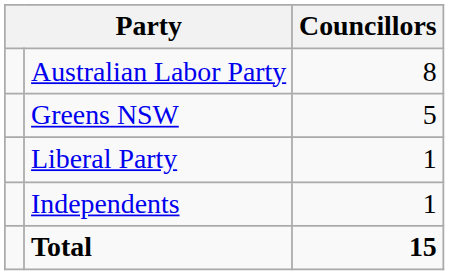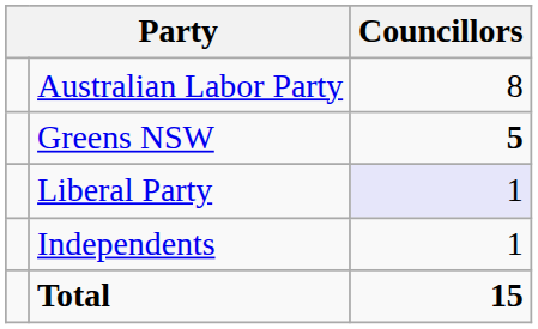Greens NSW | Councillors: normal -> bold
Liberal Party | Councillors: no background -> lavender background
